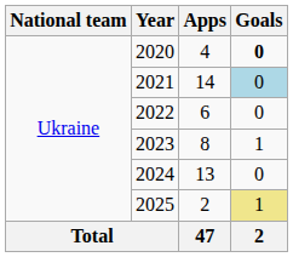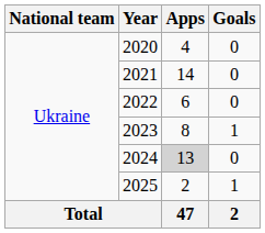2020 | Goals: bold -> normal
2021 | Goals: lightblue background -> no background
2024 | Apps: no background -> lightgrey background
2025 | Goals: khaki background -> no background
